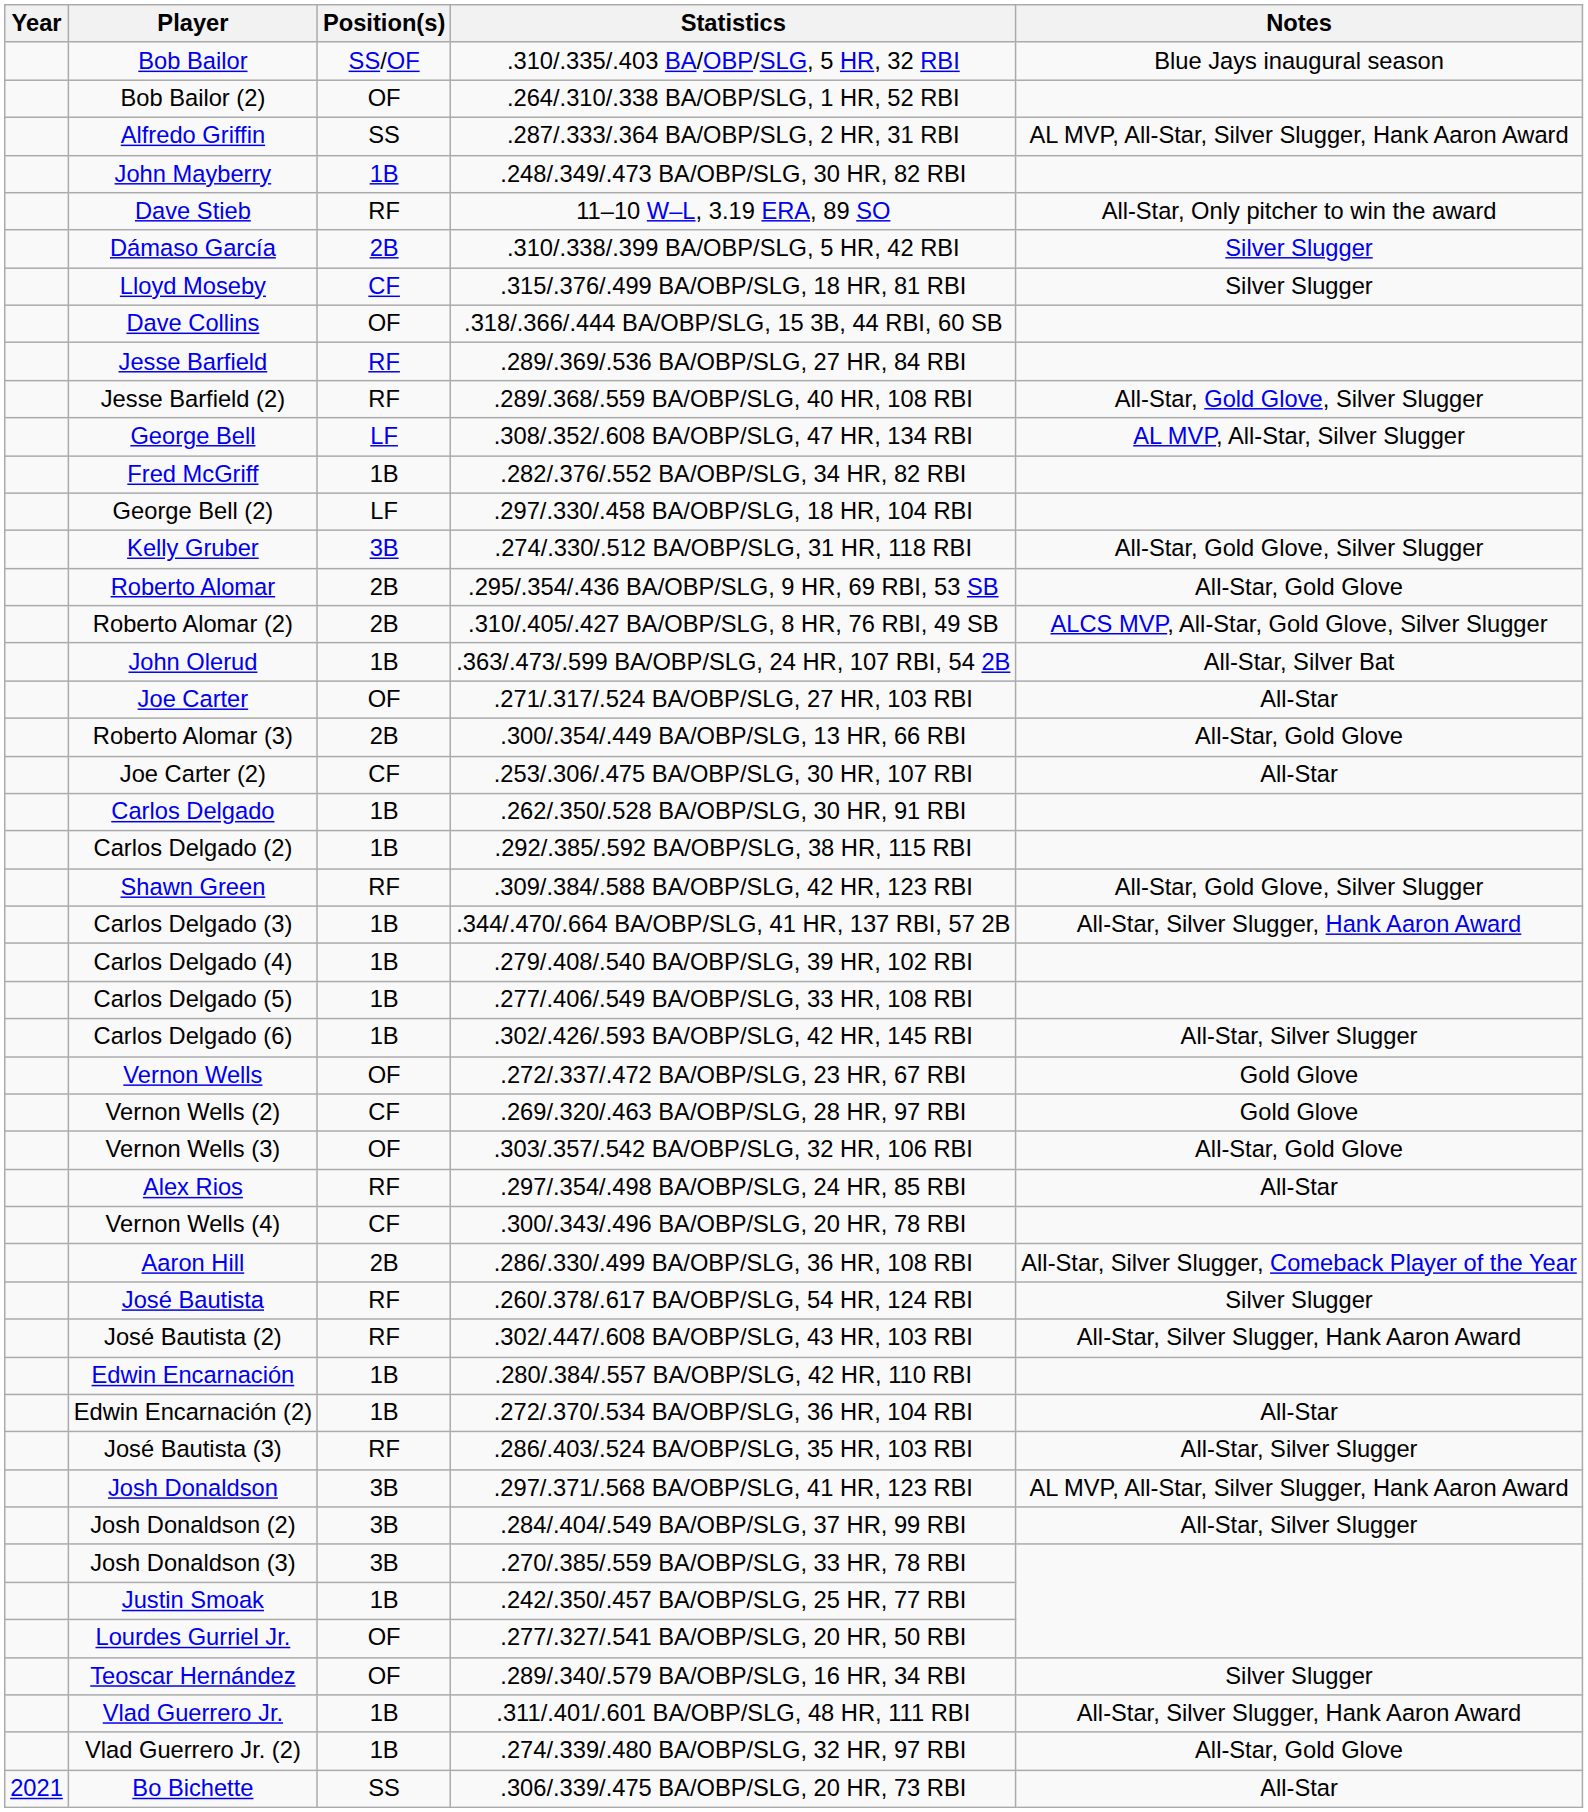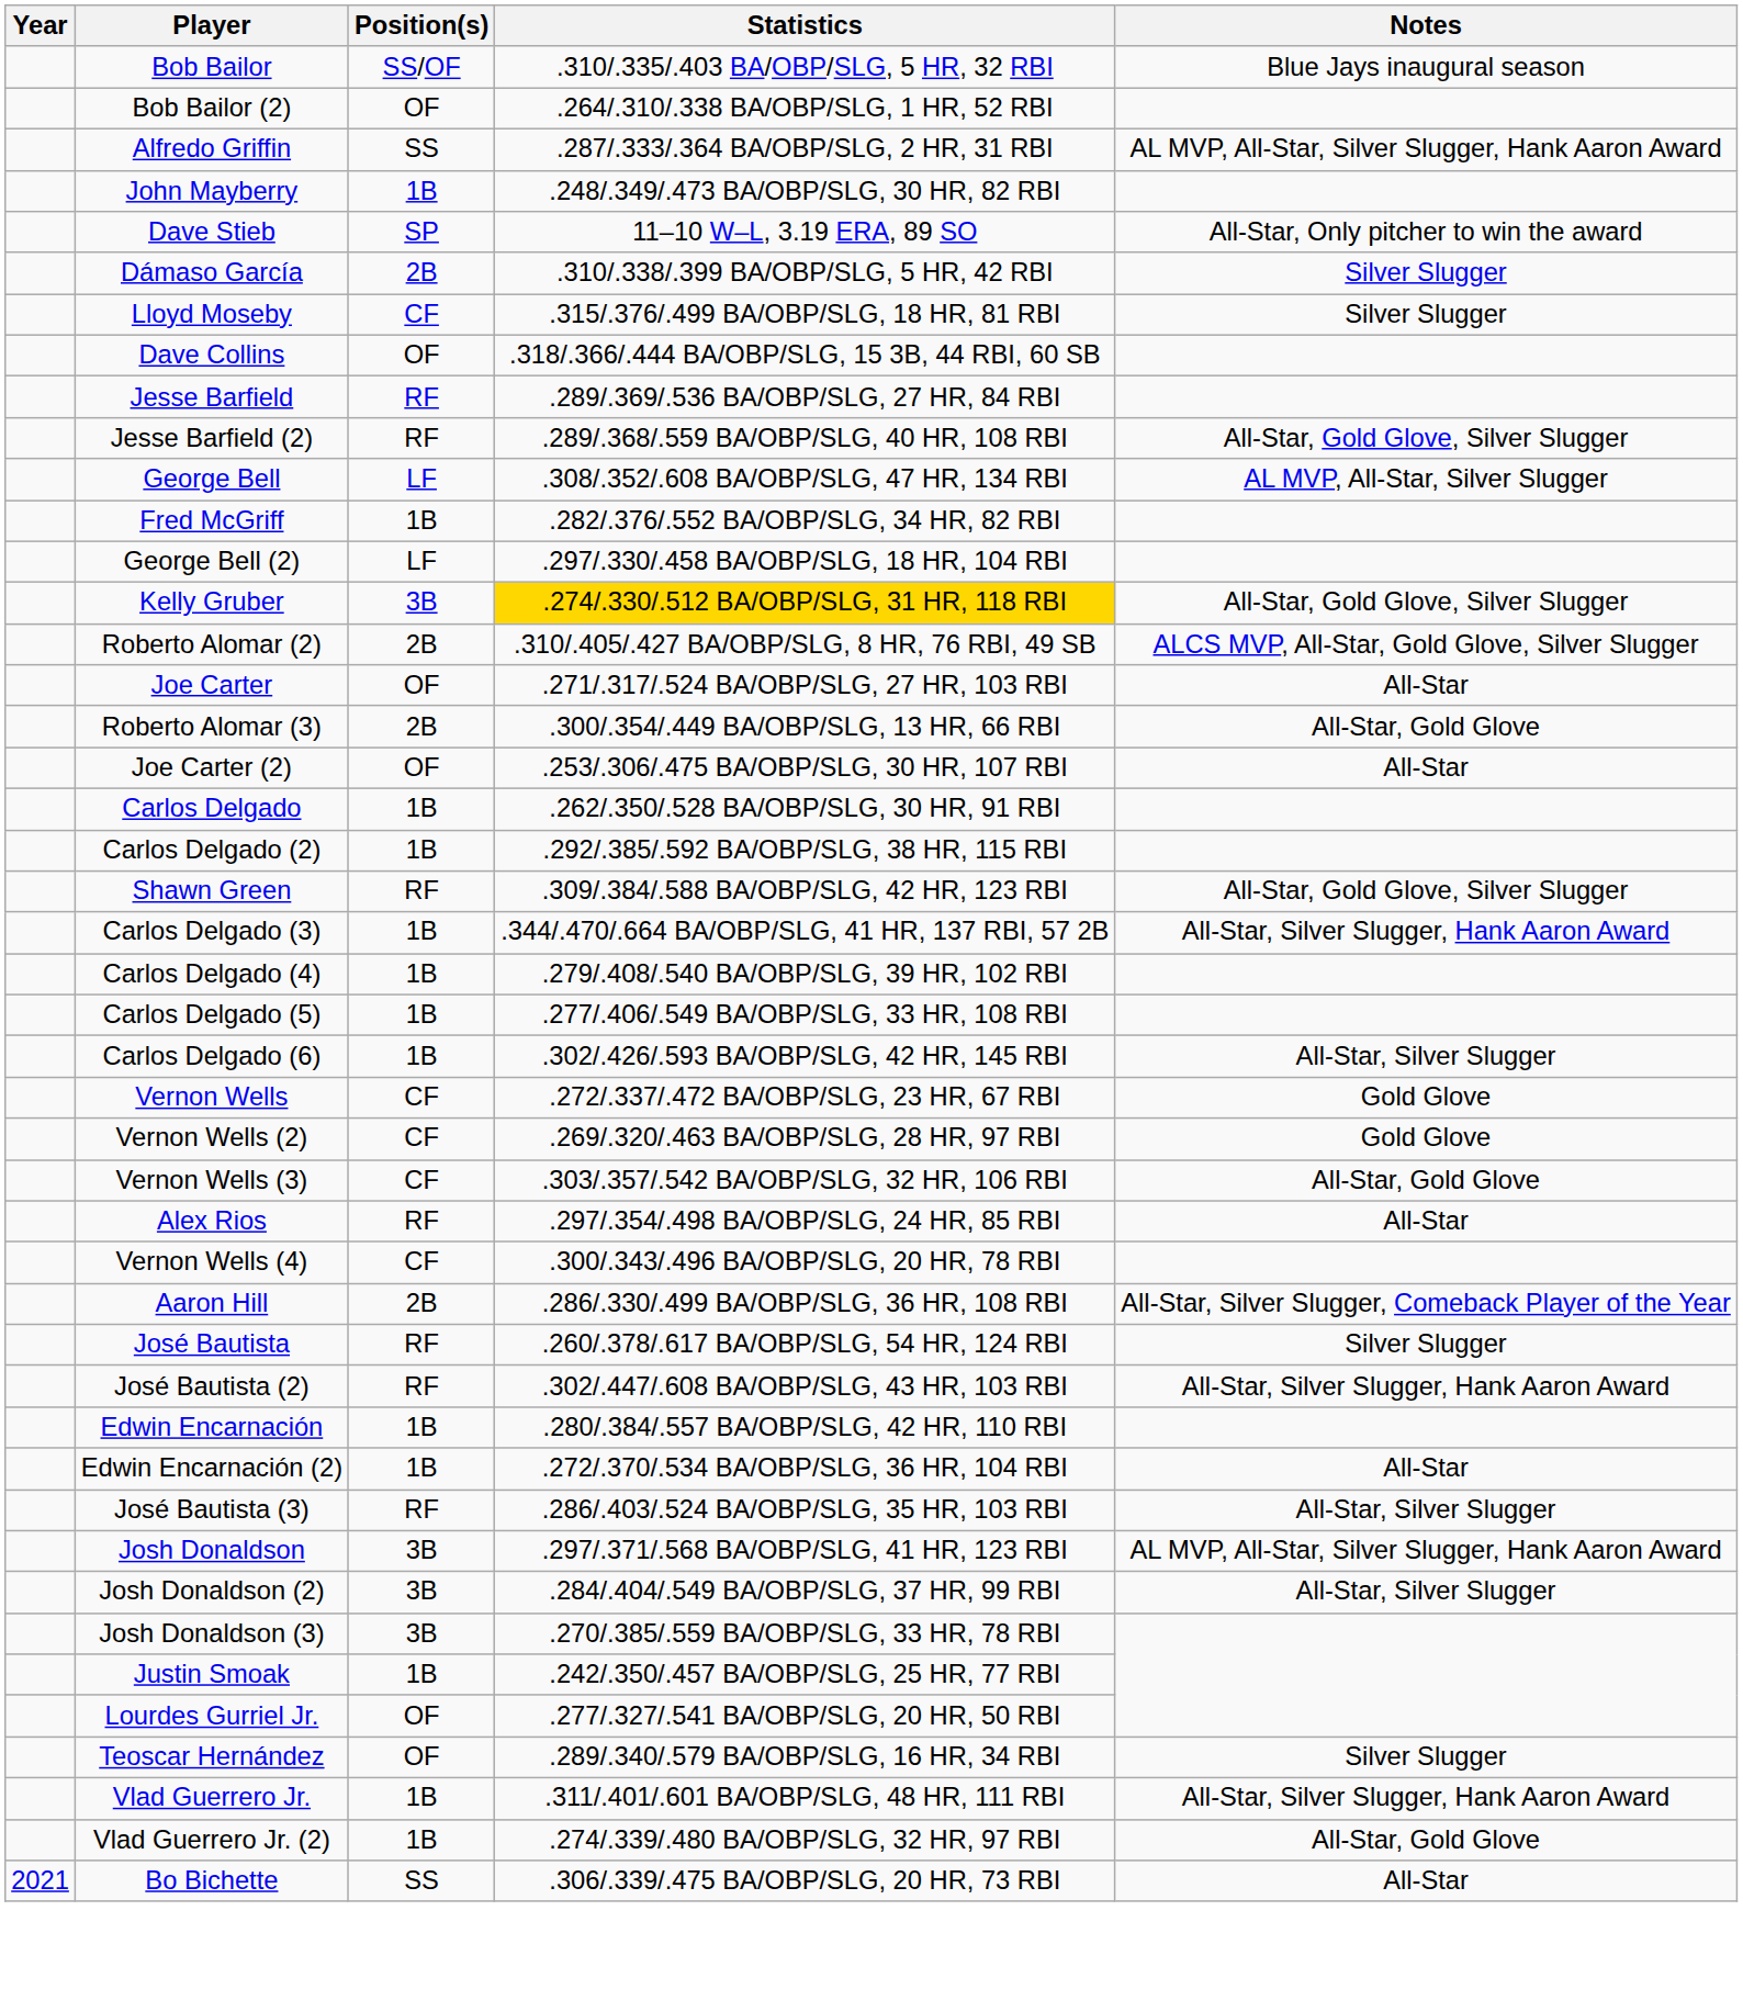Dave Stieb | Position(s): RF -> SP
Kelly Gruber | Statistics: no background -> gold background
- row: Roberto Alomar | 2B | .295/.354/.436 BA/OBP/SLG, 9 HR, 69 RBI, 53 SB | All-Star, Gold Glove
- row: John Olerud | 1B | .363/.473/.599 BA/OBP/SLG, 24 HR, 107 RBI, 54 2B | All-Star, Silver Bat
Joe Carter (2) | Position(s): CF -> OF
Vernon Wells | Position(s): OF -> CF
Vernon Wells (3) | Position(s): OF -> CF
